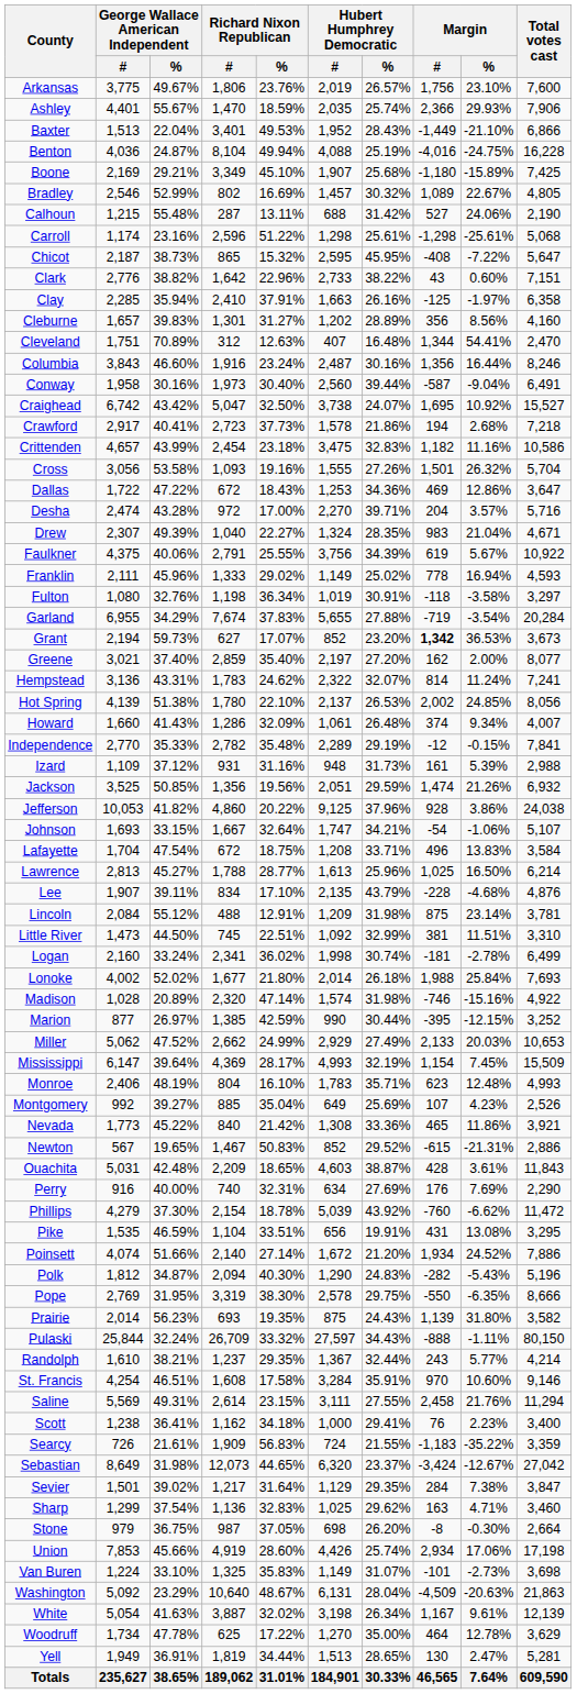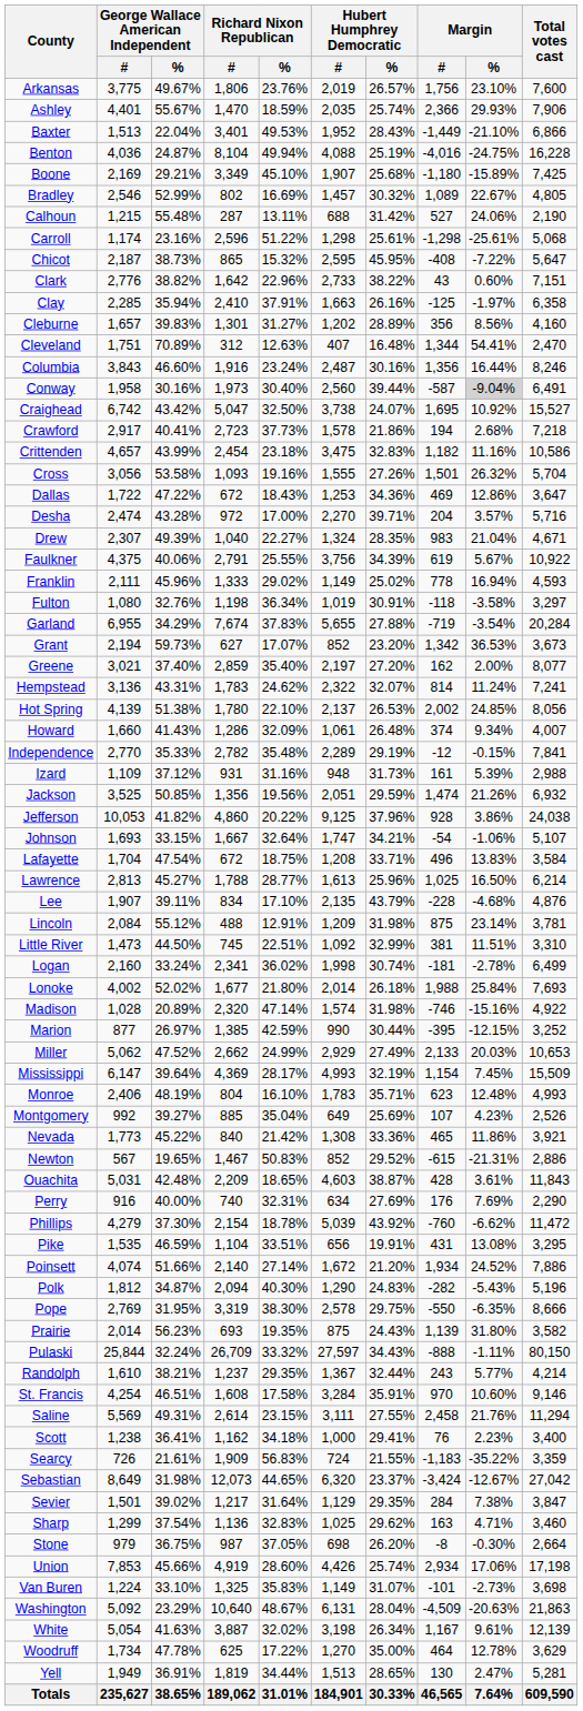Conway | Margin / %: no background -> lightgrey background
Grant | Margin / #: bold -> normal
